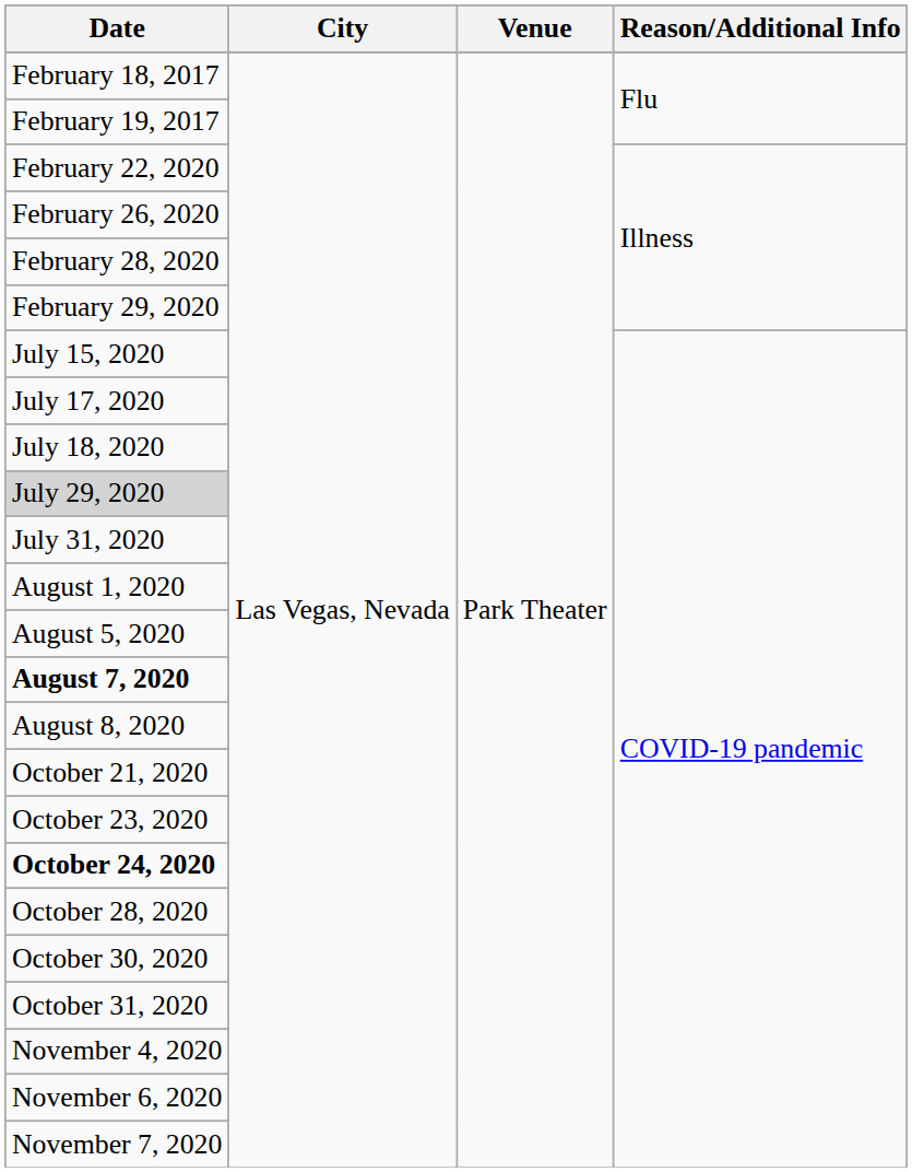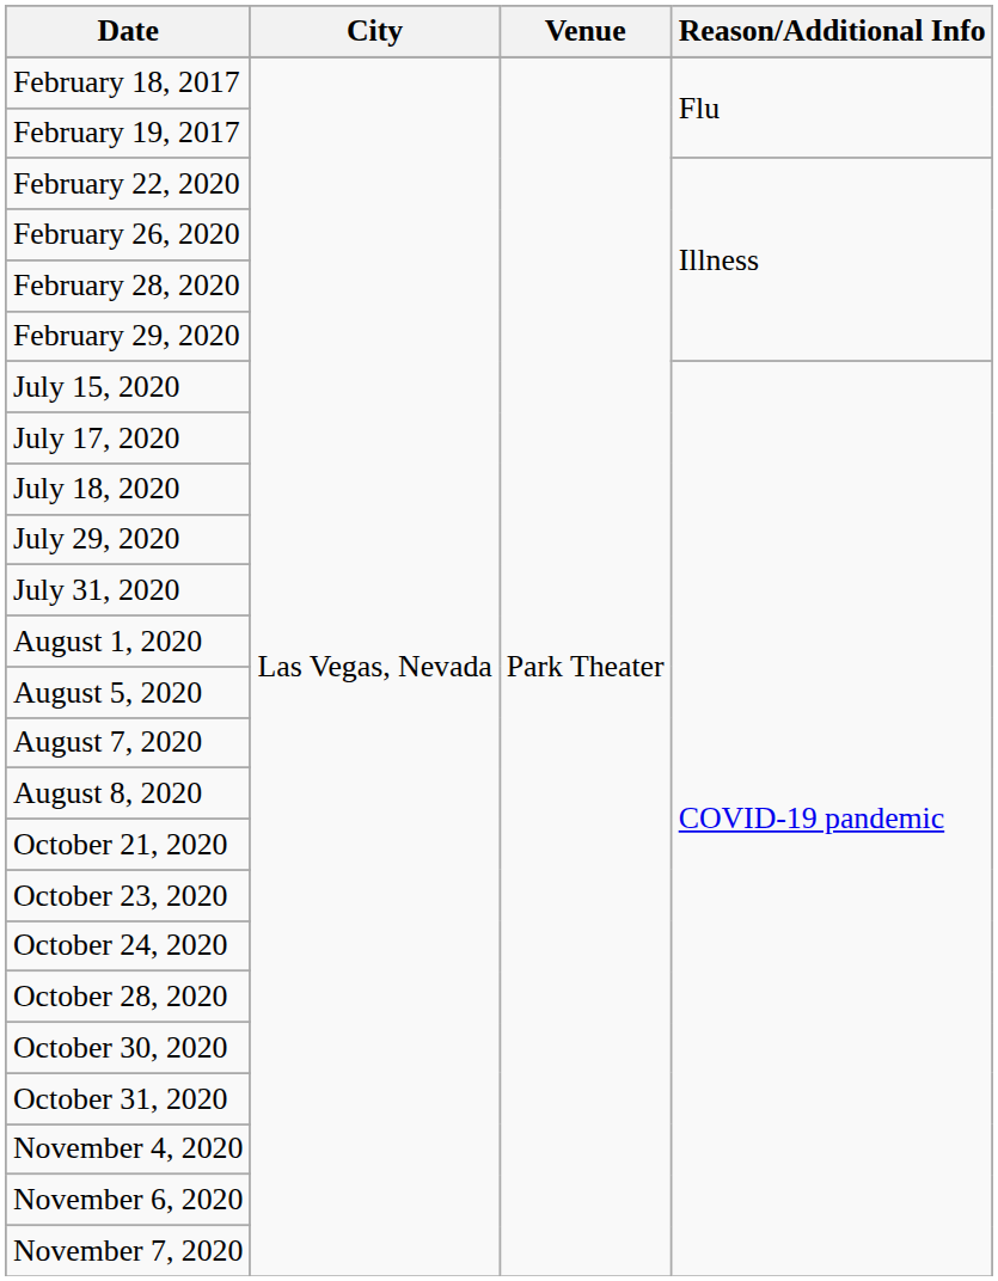July 29, 2020 | Date: lightgrey background -> no background
August 7, 2020 | Date: bold -> normal
October 24, 2020 | Date: bold -> normal
